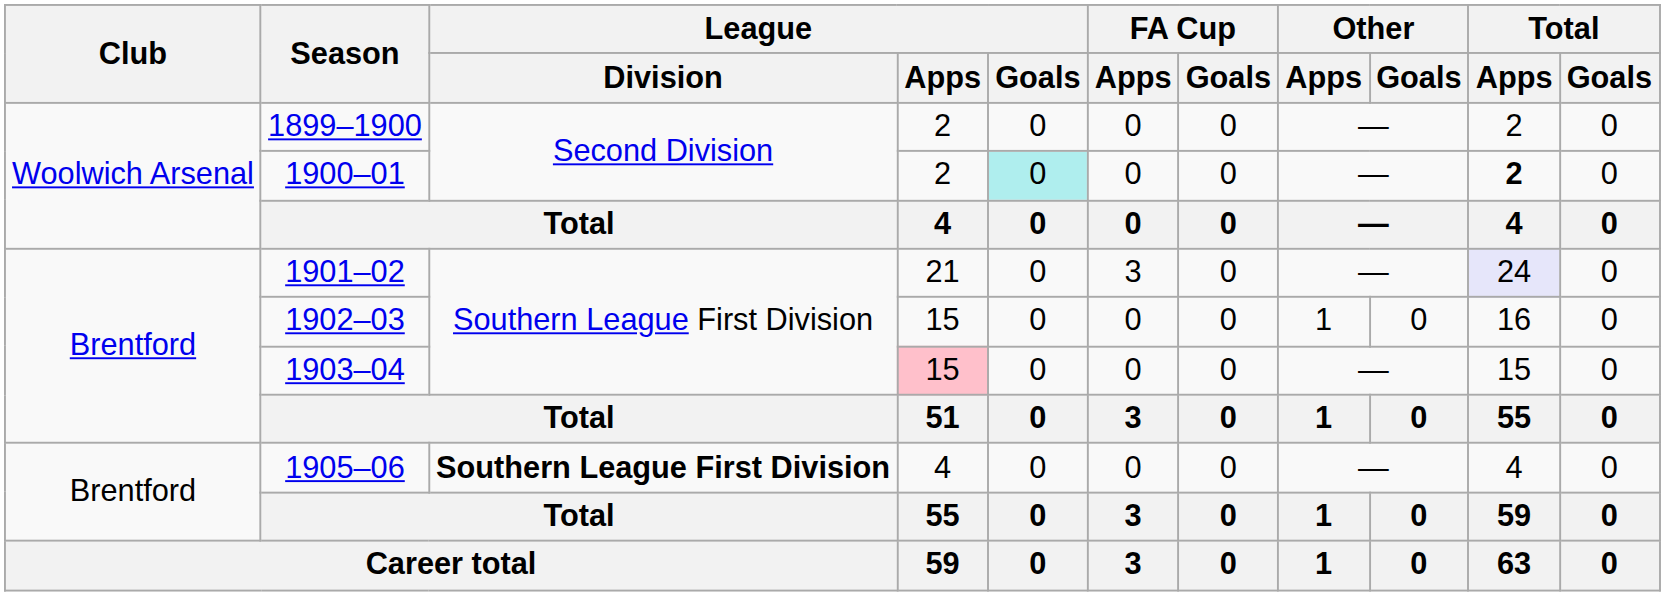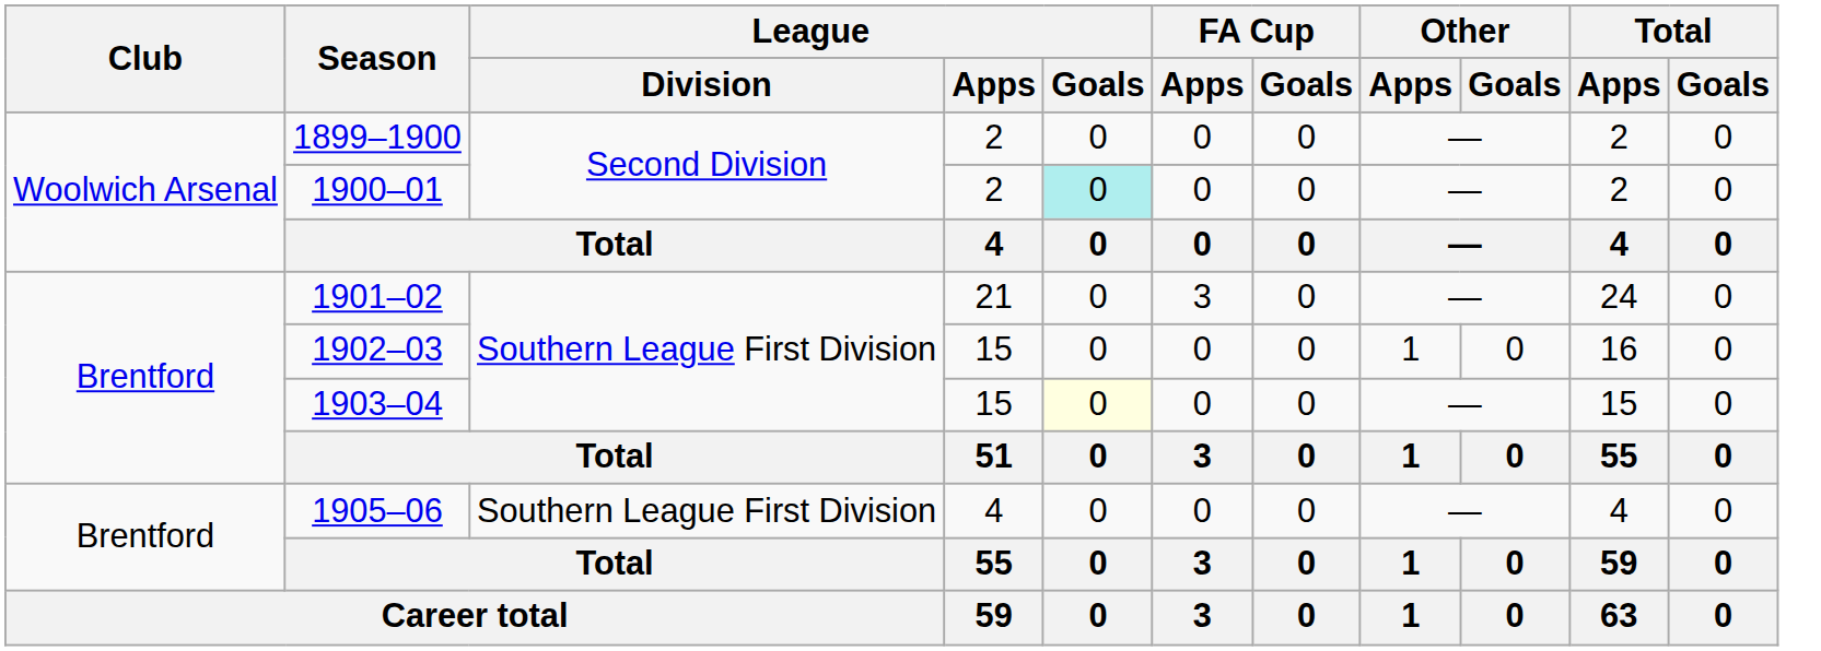1900–01 | Total / Apps: bold -> normal
1901–02 | Total / Apps: lavender background -> no background
1903–04 | League / Apps: pink background -> no background
1903–04 | League / Goals: no background -> lightyellow background
1905–06 | League / Division: bold -> normal
